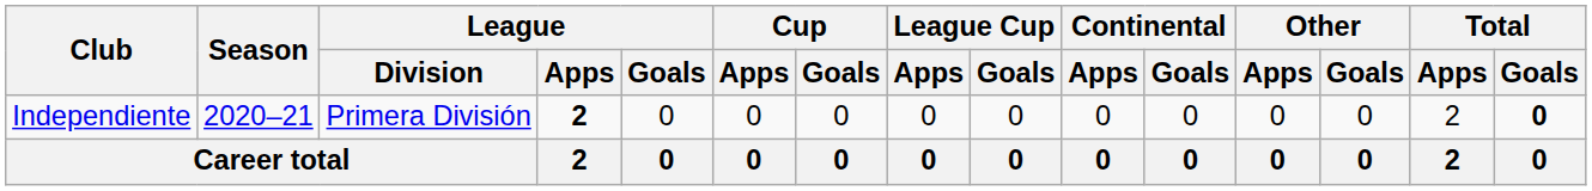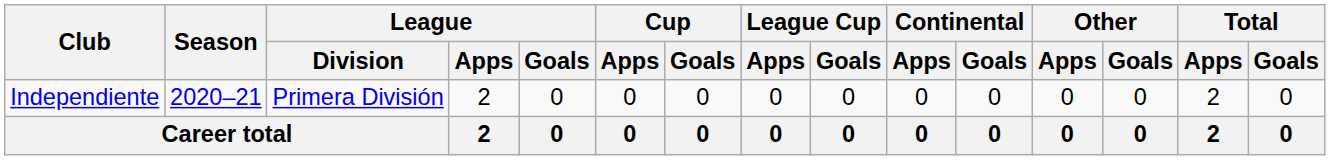Independiente | League / Apps: bold -> normal
Independiente | Total / Goals: bold -> normal
